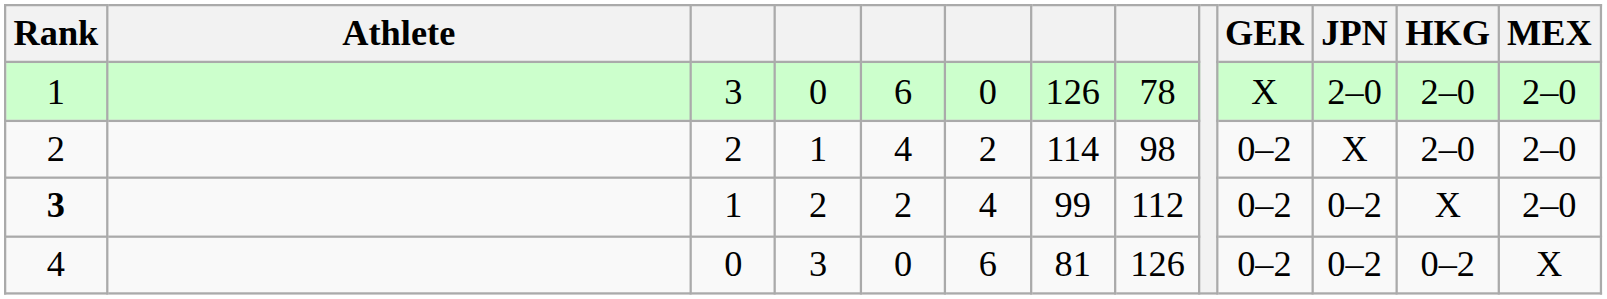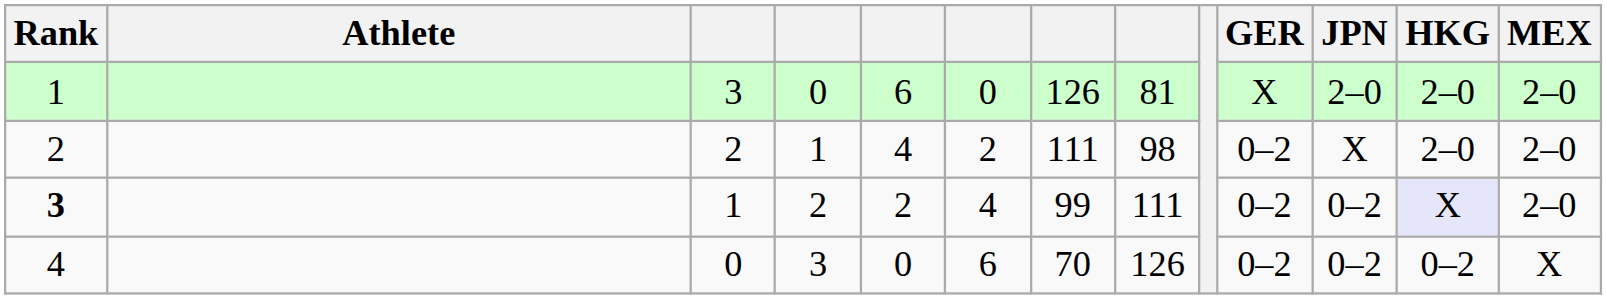row 2 | column 8: 78 -> 81
row 3 | column 7: 114 -> 111
row 4 | column 8: 112 -> 111
row 4 | HKG: no background -> lavender background
row 5 | column 7: 81 -> 70
